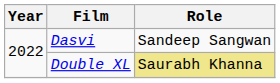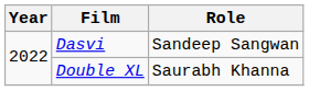Double XL | Role: khaki background -> no background
